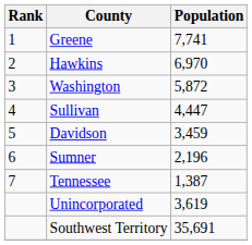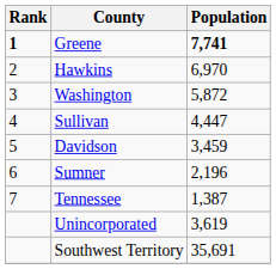Greene | Rank: normal -> bold
Greene | Population: normal -> bold
